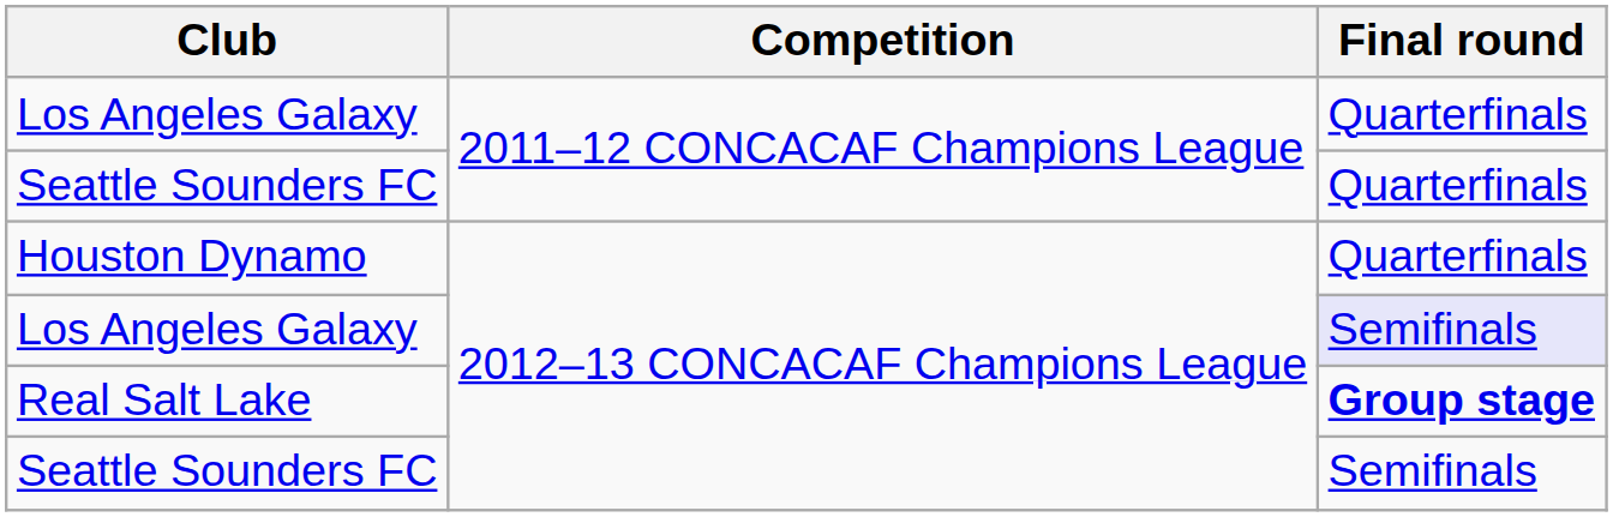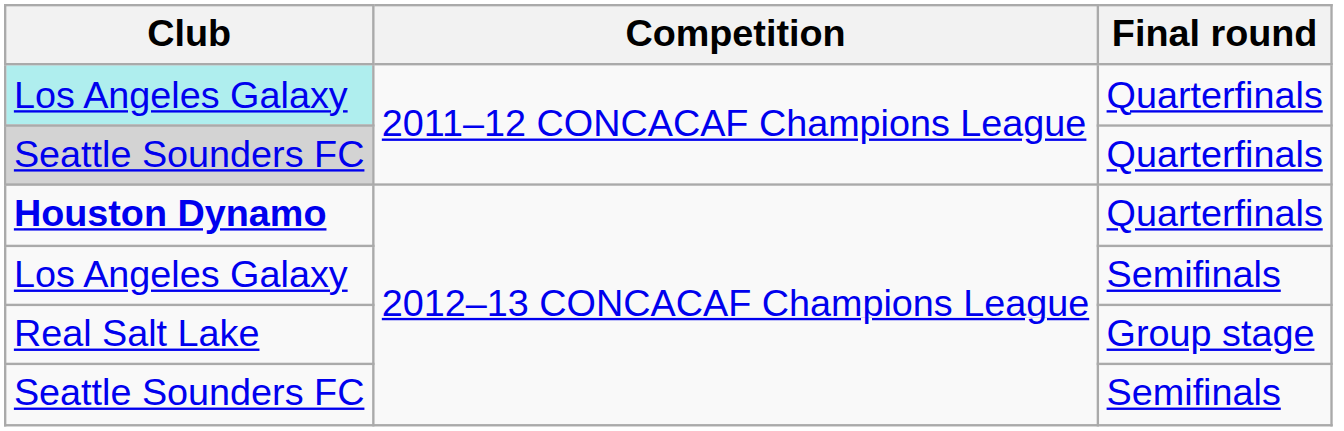Los Angeles Galaxy / Quarterfinals | Club: no background -> paleturquoise background
Seattle Sounders FC / Quarterfinals | Club: no background -> lightgrey background
Houston Dynamo | Club: normal -> bold
Los Angeles Galaxy / Semifinals | Final round: lavender background -> no background
Real Salt Lake | Final round: bold -> normal
